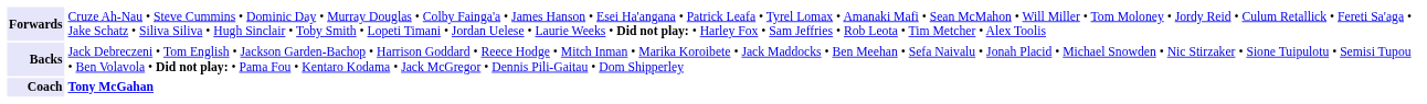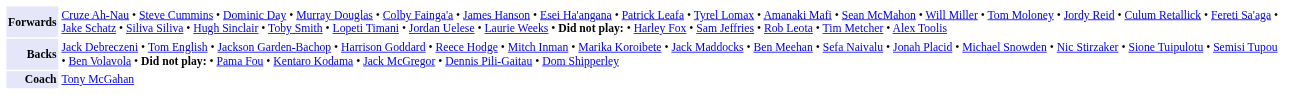Coach | column 2: bold -> normal
